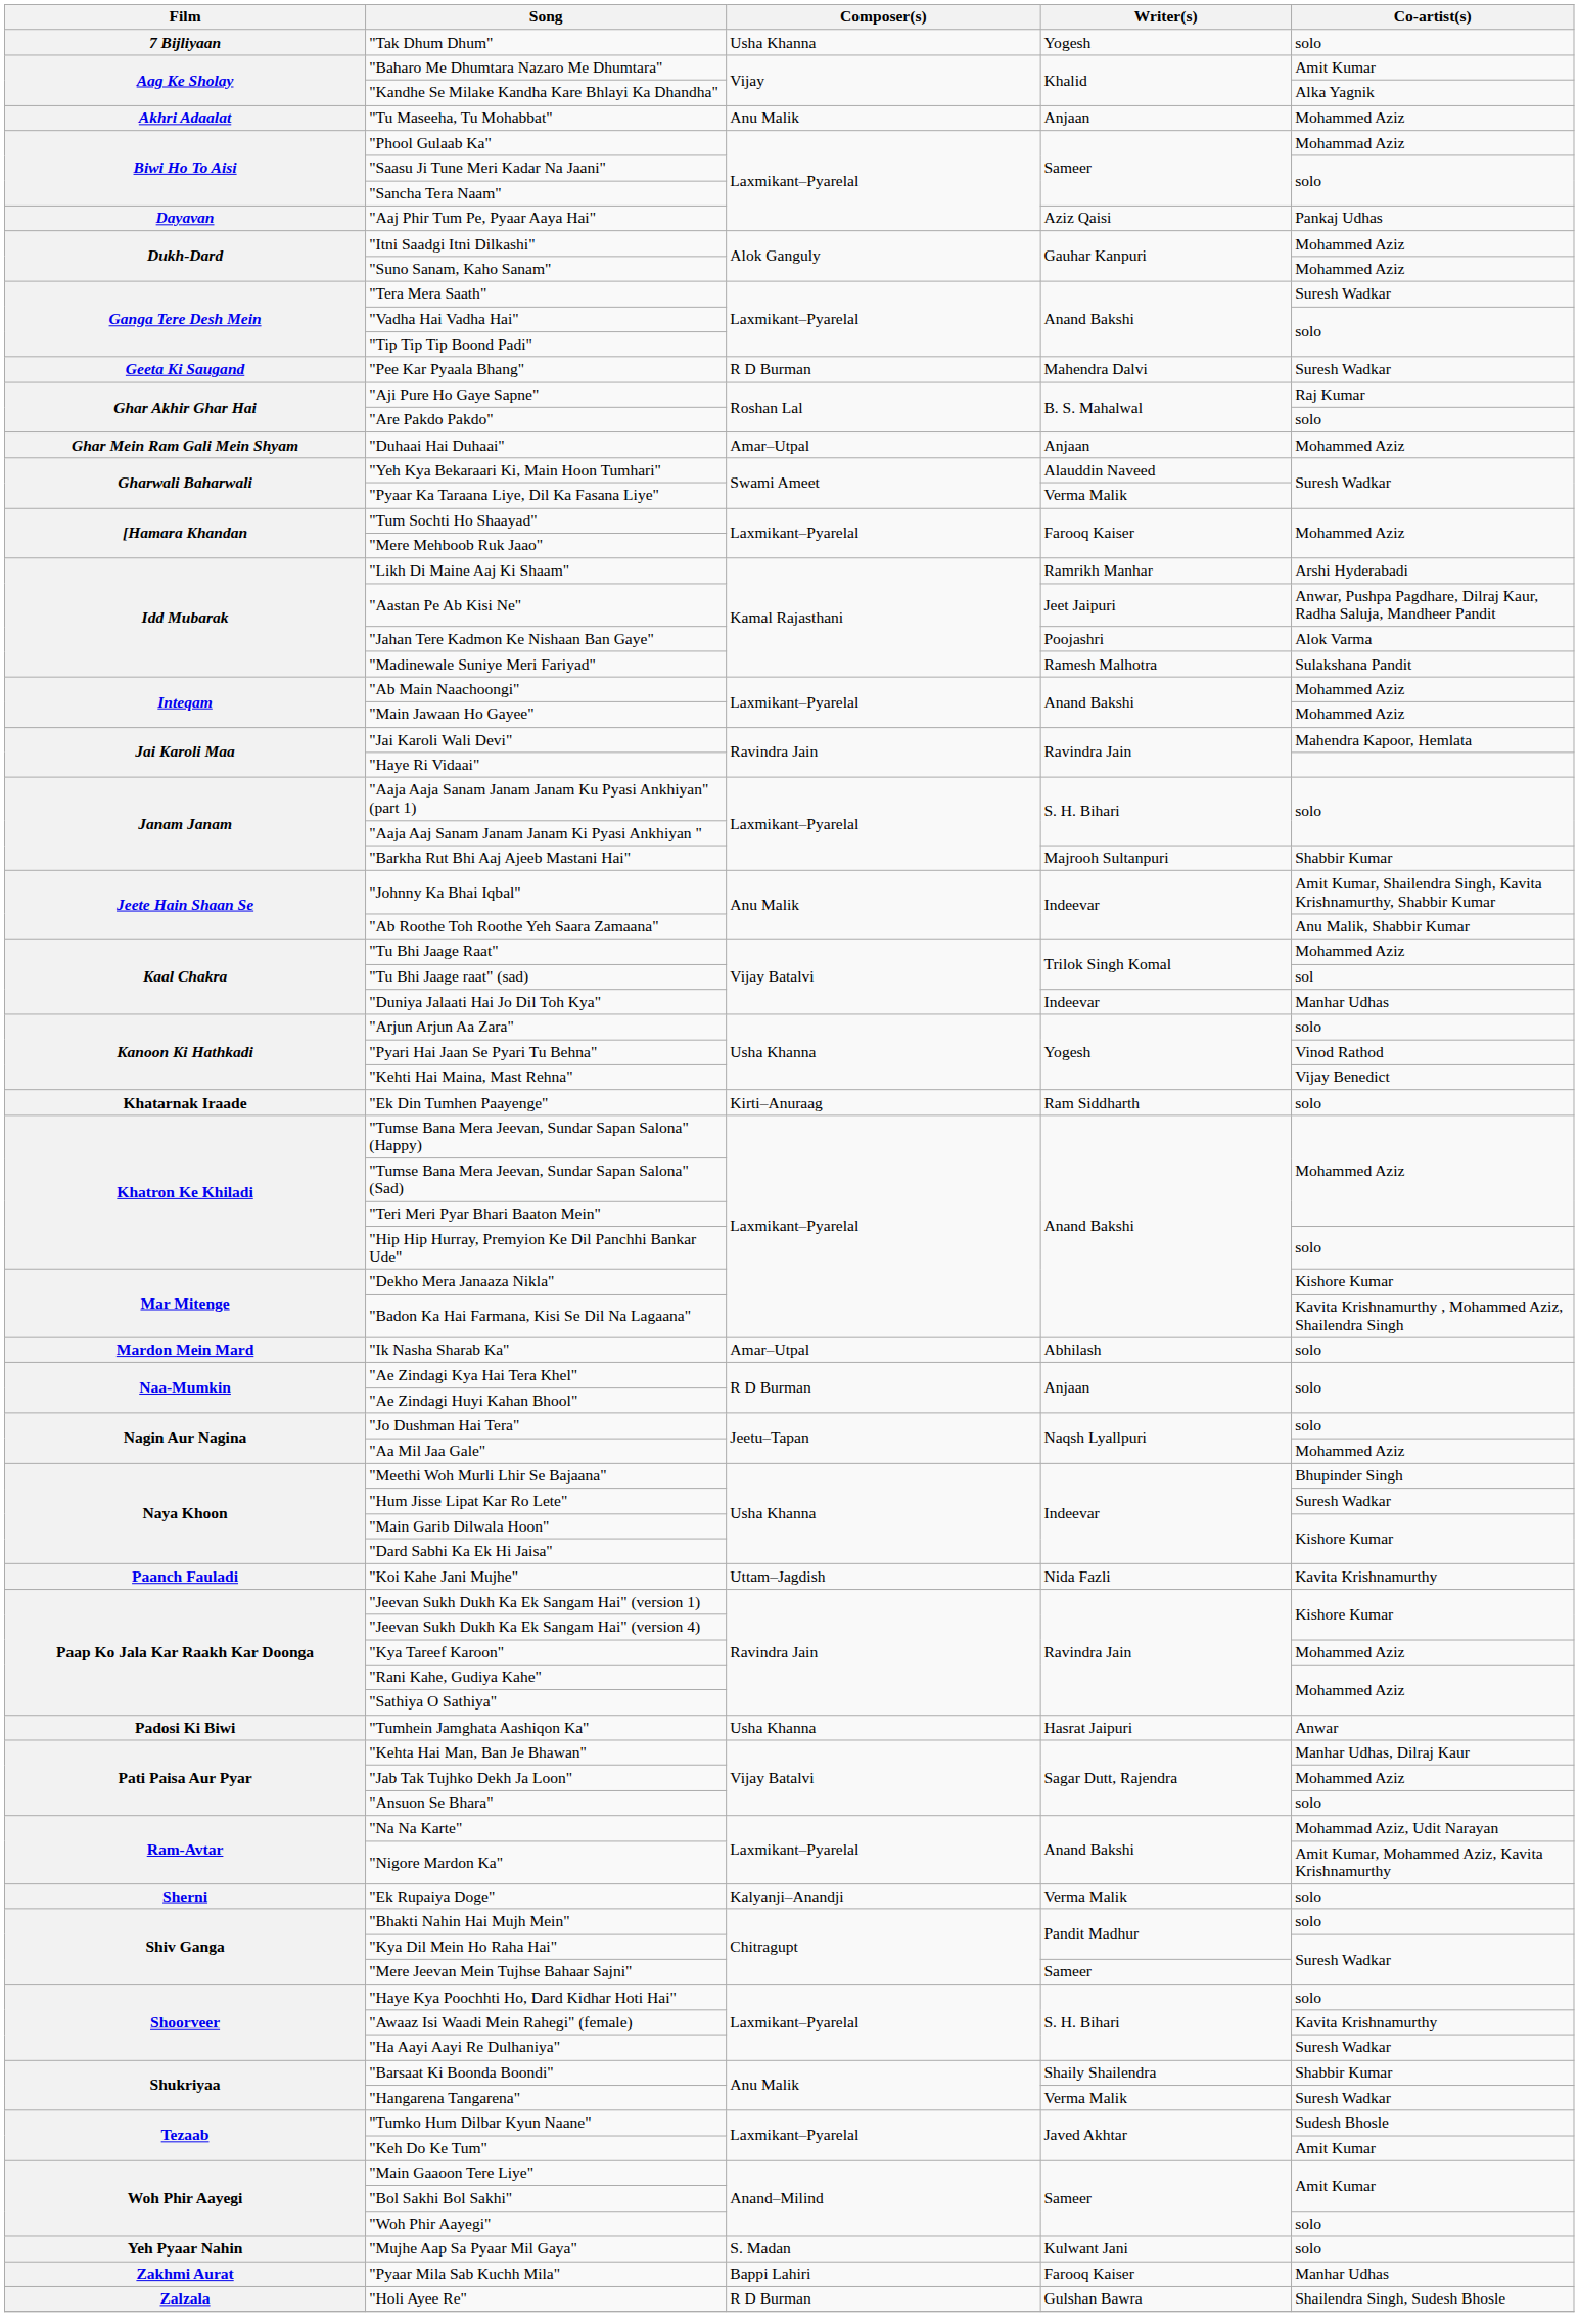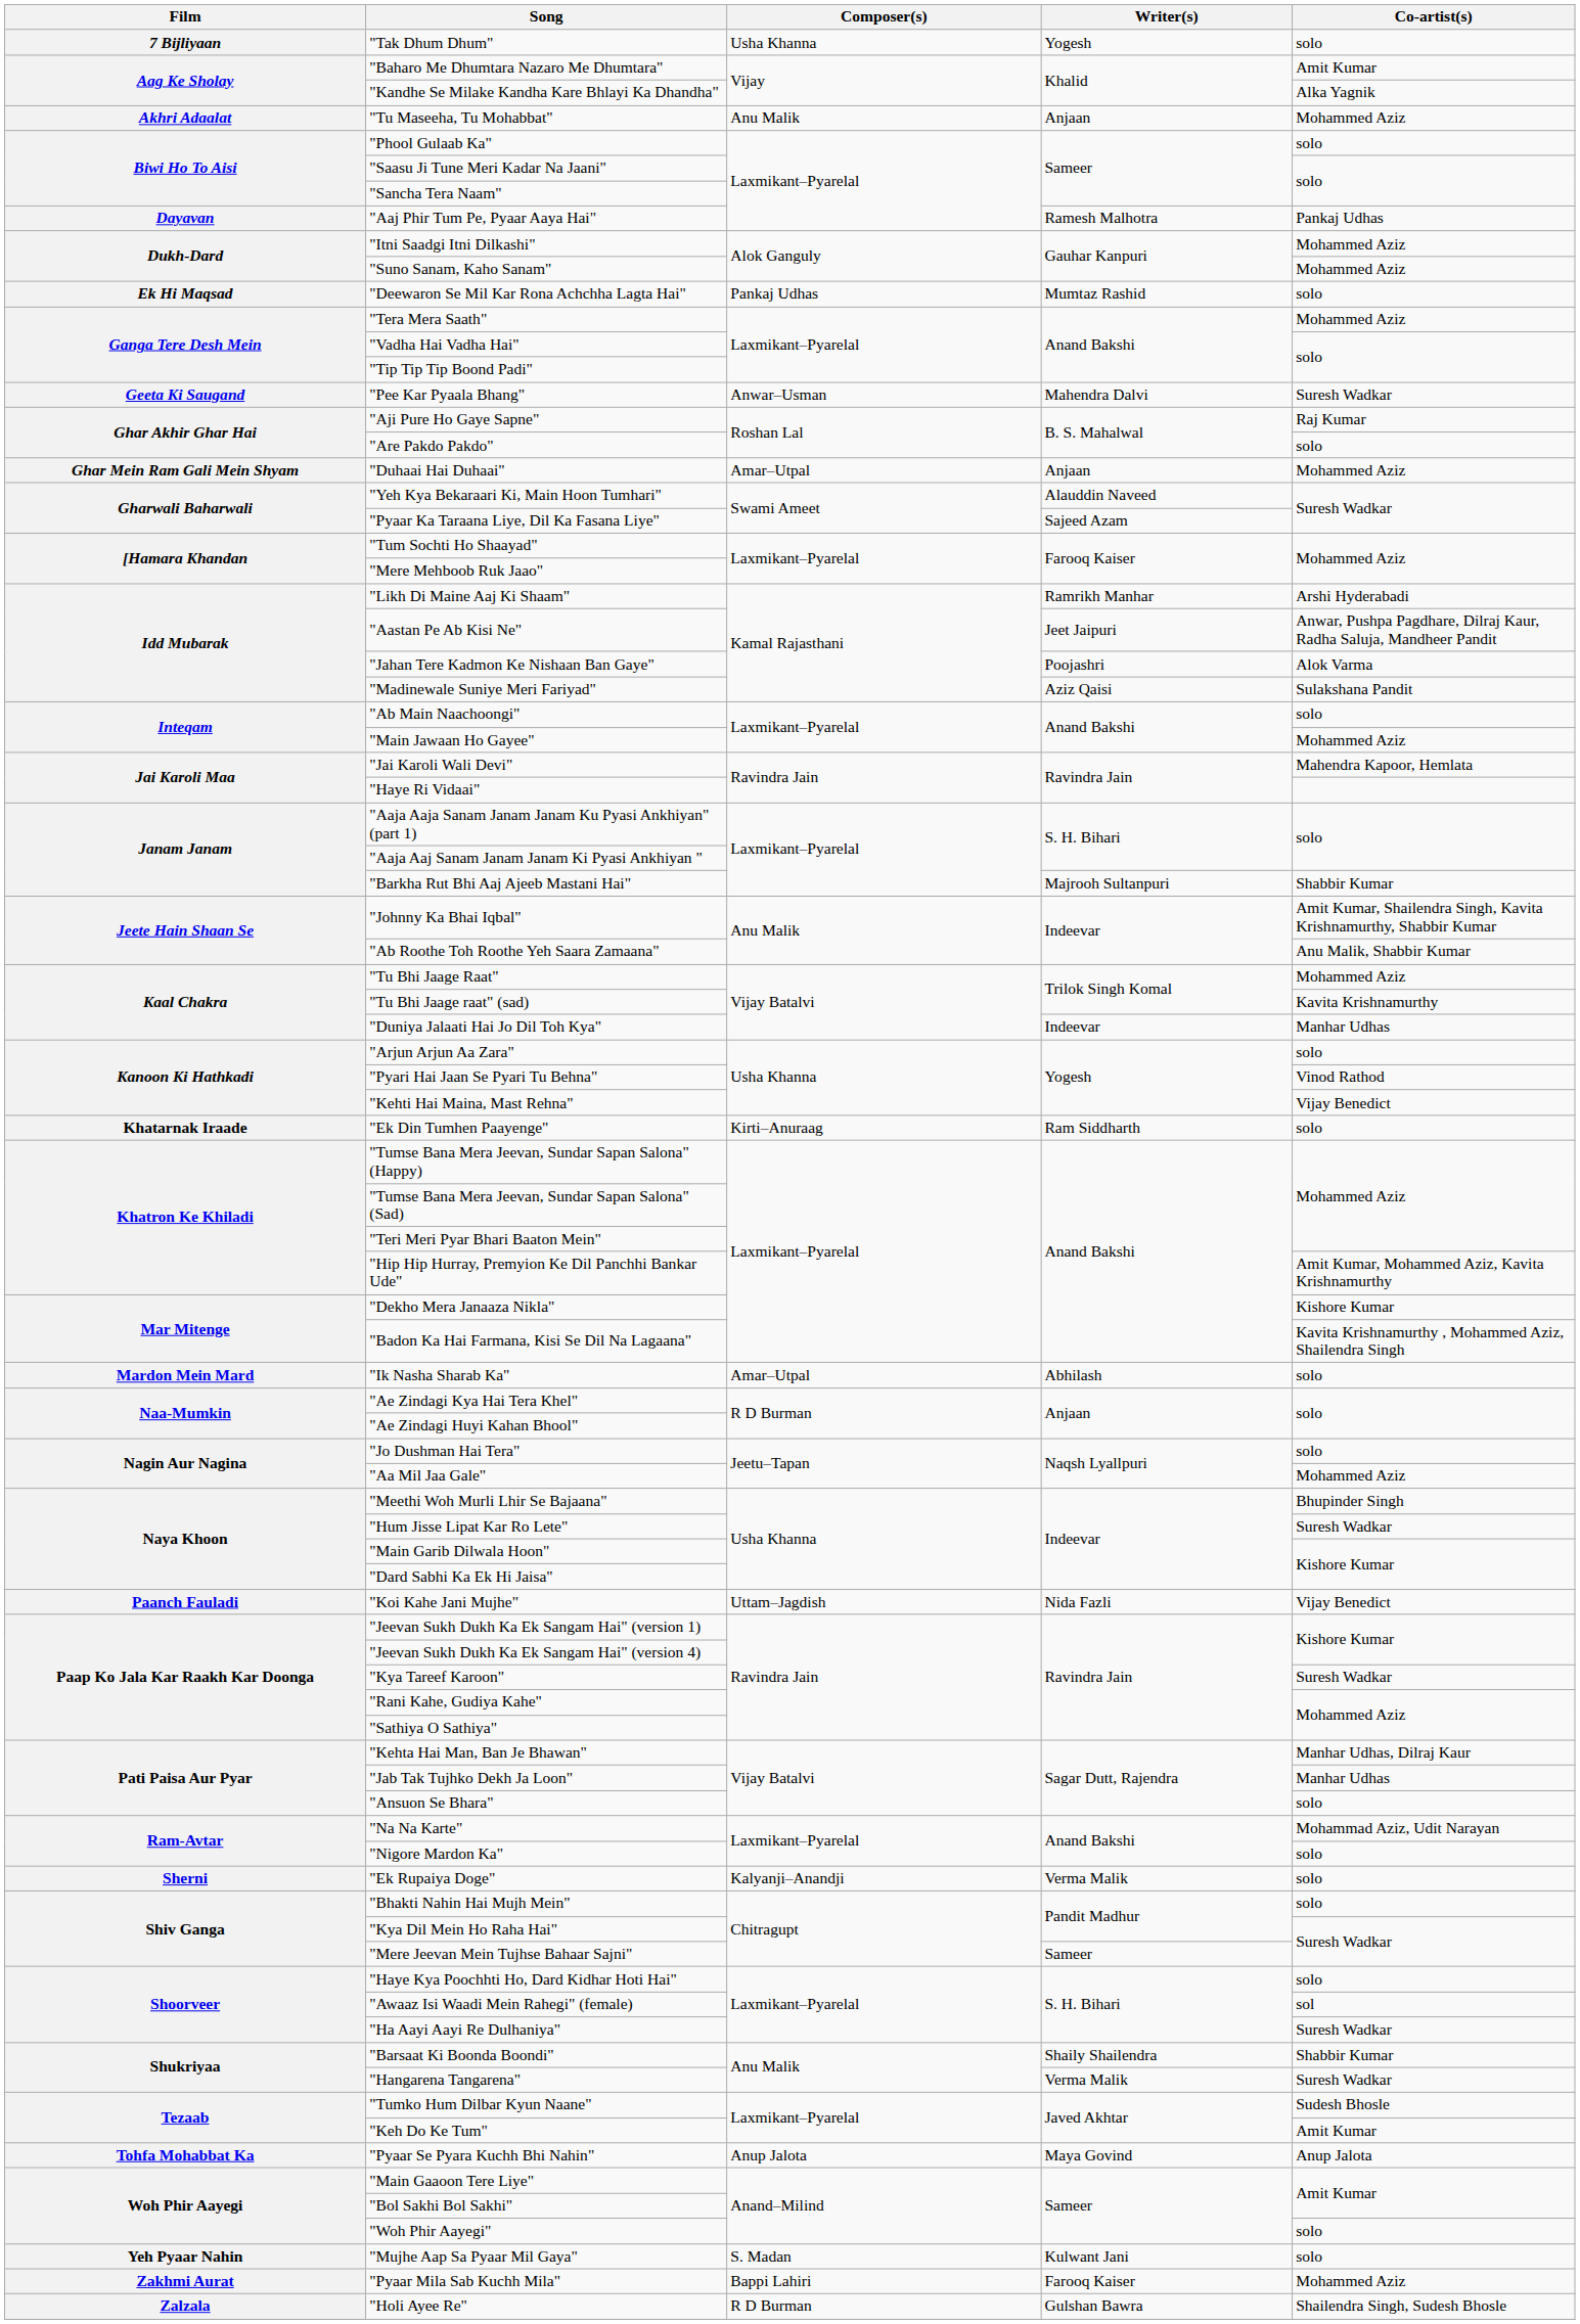"Phool Gulaab Ka" | Co-artist(s): Mohammad Aziz -> solo
"Aaj Phir Tum Pe, Pyaar Aaya Hai" | Writer(s): Aziz Qaisi -> Ramesh Malhotra
+ row: Ek Hi Maqsad | "Deewaron Se Mil Kar Rona Achchha Lagta Hai" | Pankaj Udhas | Mumtaz Rashid | solo
"Tera Mera Saath" | Co-artist(s): Suresh Wadkar -> Mohammed Aziz
"Pee Kar Pyaala Bhang" | Composer(s): R D Burman -> Anwar–Usman
"Pyaar Ka Taraana Liye, Dil Ka Fasana Liye" | Writer(s): Verma Malik -> Sajeed Azam
"Madinewale Suniye Meri Fariyad" | Writer(s): Ramesh Malhotra -> Aziz Qaisi
"Ab Main Naachoongi" | Co-artist(s): Mohammed Aziz -> solo
"Tu Bhi Jaage raat" (sad) | Co-artist(s): sol -> Kavita Krishnamurthy
"Hip Hip Hurray, Premyion Ke Dil Panchhi Bankar Ude" | Co-artist(s): solo -> Amit Kumar, Mohammed Aziz, Kavita Krishnamurthy
"Koi Kahe Jani Mujhe" | Co-artist(s): Kavita Krishnamurthy -> Vijay Benedict
"Kya Tareef Karoon" | Co-artist(s): Mohammed Aziz -> Suresh Wadkar
- row: Padosi Ki Biwi | "Tumhein Jamghata Aashiqon Ka" | Usha Khanna | Hasrat Jaipuri | Anwar
"Jab Tak Tujhko Dekh Ja Loon" | Co-artist(s): Mohammed Aziz -> Manhar Udhas
"Nigore Mardon Ka" | Co-artist(s): Amit Kumar, Mohammed Aziz, Kavita Krishnamurthy -> solo
"Awaaz Isi Waadi Mein Rahegi" (female) | Co-artist(s): Kavita Krishnamurthy -> sol
+ row: Tohfa Mohabbat Ka | "Pyaar Se Pyara Kuchh Bhi Nahin" | Anup Jalota | Maya Govind | Anup Jalota
"Pyaar Mila Sab Kuchh Mila" | Co-artist(s): Manhar Udhas -> Mohammed Aziz
